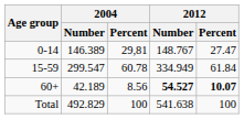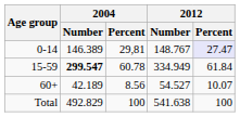0-14 | 2012 / Percent: no background -> lavender background
15-59 | 2004 / Number: normal -> bold
60+ | 2012 / Number: bold -> normal
60+ | 2012 / Percent: bold -> normal
